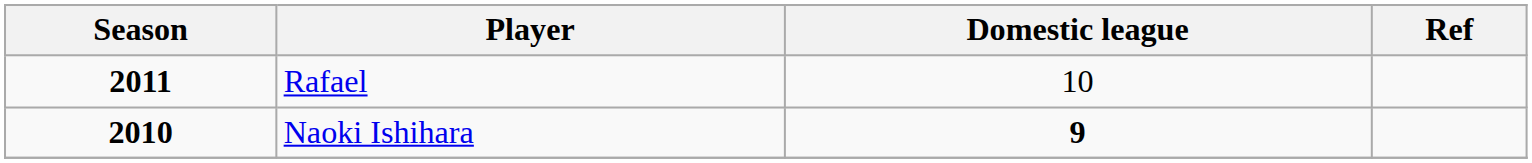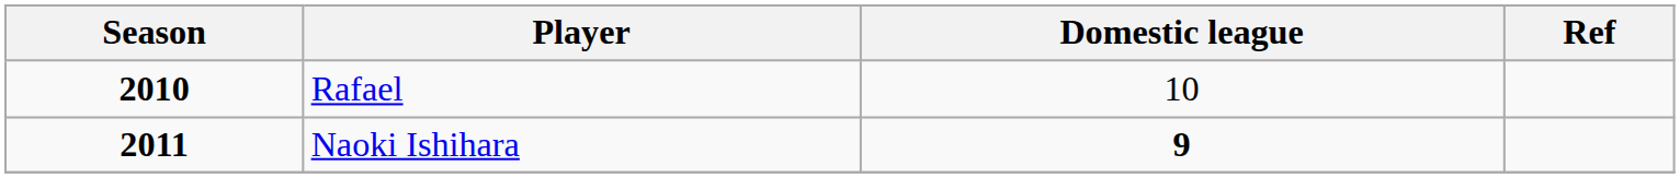Rafael | Season: 2011 -> 2010
Naoki Ishihara | Season: 2010 -> 2011
